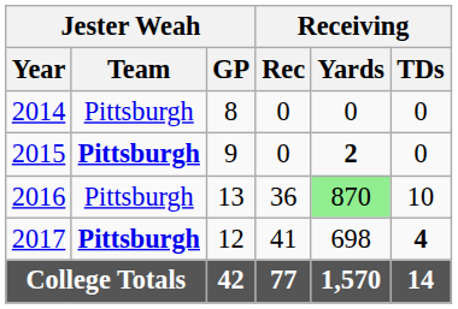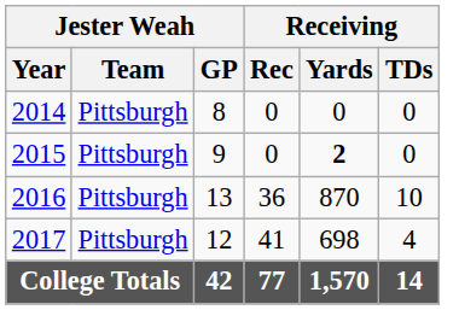2015 | Jester Weah / Team: bold -> normal
2016 | Receiving / Yards: lightgreen background -> no background
2017 | Jester Weah / Team: bold -> normal
2017 | Receiving / TDs: bold -> normal
